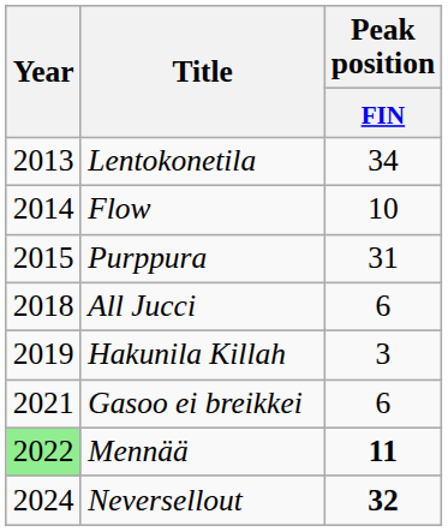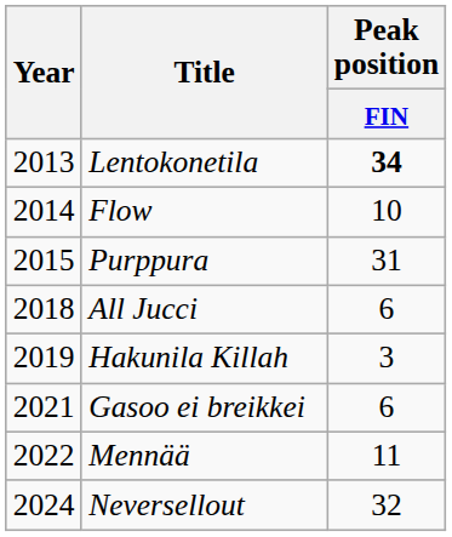Lentokonetila | Peak position / FIN: normal -> bold
Mennää | Year: lightgreen background -> no background
Mennää | Peak position / FIN: bold -> normal
Neversellout | Peak position / FIN: bold -> normal
